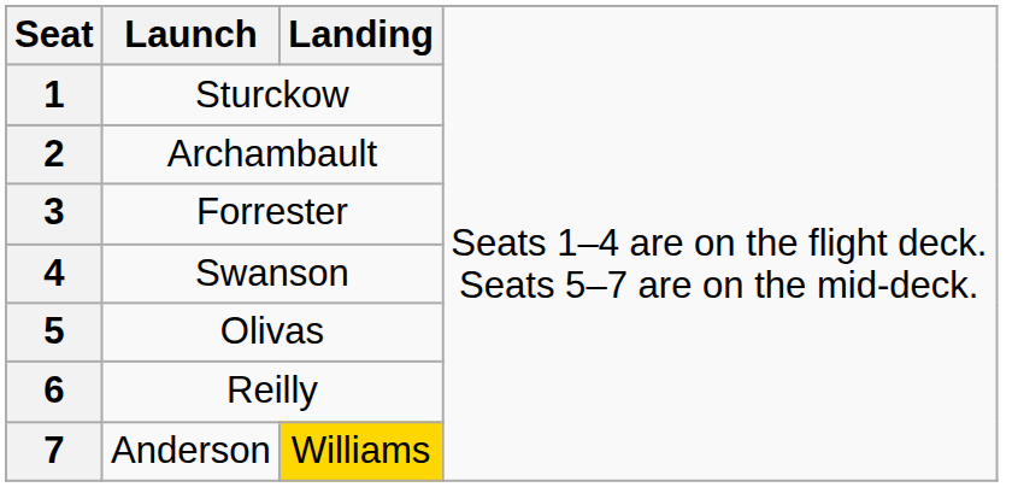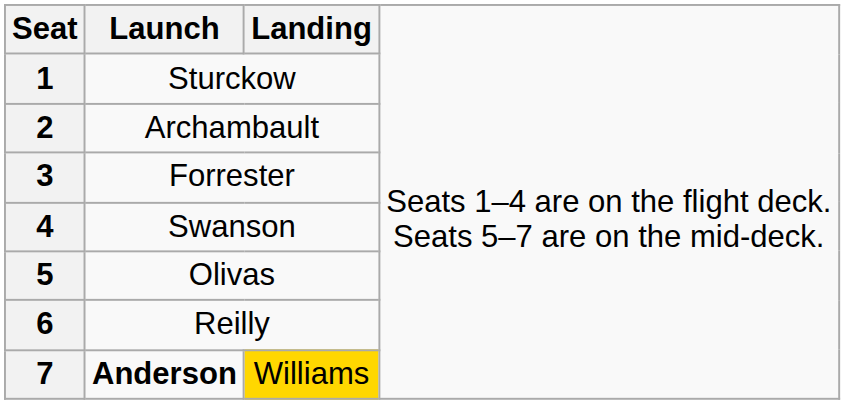7 | column 2: normal -> bold
